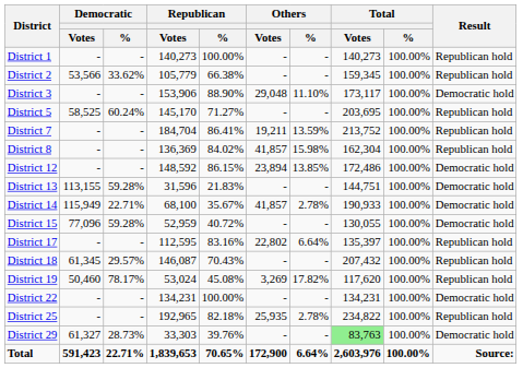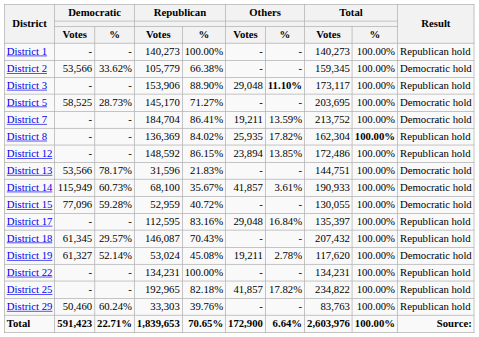District 2 | Result: Republican hold -> Democratic hold
District 3 | Others / %: normal -> bold
District 3 | Result: Democratic hold -> Republican hold
District 5 | Democratic / %: 60.24% -> 28.73%
District 5 | Result: Republican hold -> Democratic hold
District 7 | Result: Republican hold -> Democratic hold
District 8 | Others / Votes: 41,857 -> 25,935
District 8 | Others / %: 15.98% -> 17.82%
District 8 | Total / %: normal -> bold
District 12 | Result: Democratic hold -> Republican hold
District 13 | Democratic / Votes: 113,155 -> 53,566
District 13 | Democratic / %: 59.28% -> 78.17%
District 14 | Democratic / %: 22.71% -> 60.73%
District 14 | Others / %: 2.78% -> 3.61%
District 17 | Others / Votes: 22,802 -> 29,048
District 17 | Others / %: 6.64% -> 16.84%
District 19 | Democratic / Votes: 50,460 -> 61,327
District 19 | Democratic / %: 78.17% -> 52.14%
District 19 | Others / Votes: 3,269 -> 19,211
District 19 | Others / %: 17.82% -> 2.78%
District 19 | Result: Republican hold -> Democratic hold
District 22 | Result: Democratic hold -> Republican hold
District 25 | Others / Votes: 25,935 -> 41,857
District 25 | Others / %: 2.78% -> 17.82%
District 29 | Democratic / Votes: 61,327 -> 50,460
District 29 | Democratic / %: 28.73% -> 60.24%
District 29 | Total / Votes: lightgreen background -> no background
District 29 | Result: Democratic hold -> Republican hold
